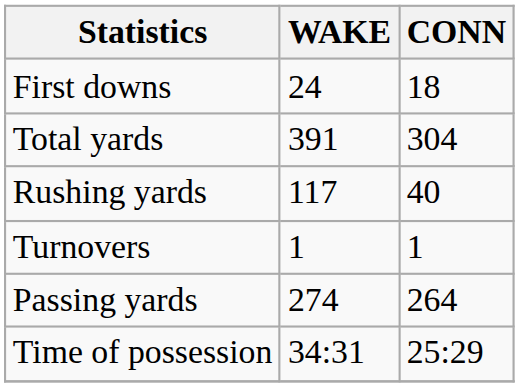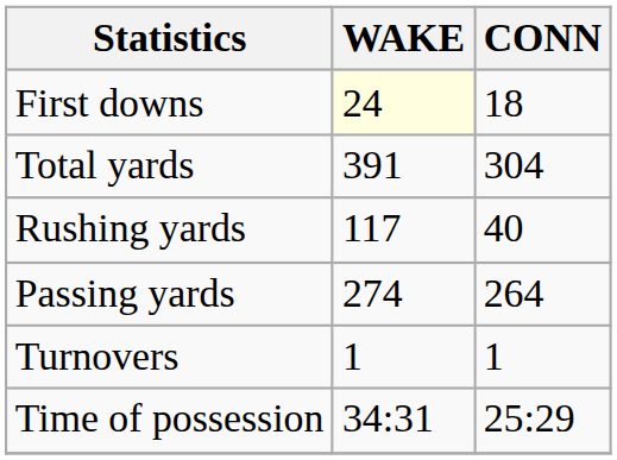First downs | WAKE: no background -> lightyellow background
rows swapped: Passing yards <-> Turnovers
